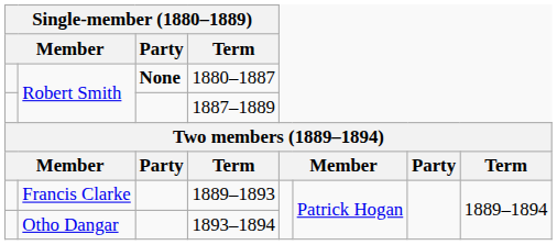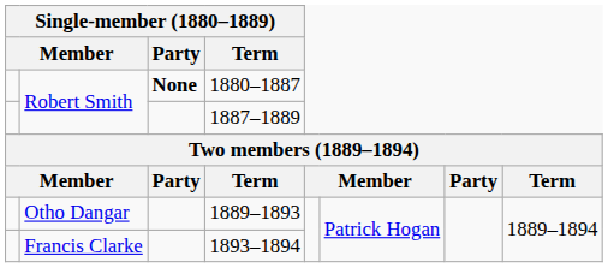1889–1893 | column 2: Francis Clarke -> Otho Dangar
1893–1894 | column 2: Otho Dangar -> Francis Clarke
